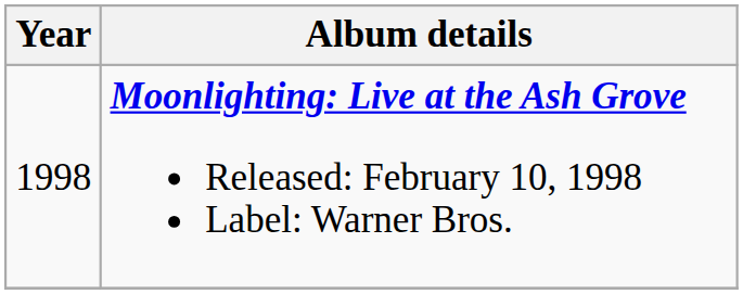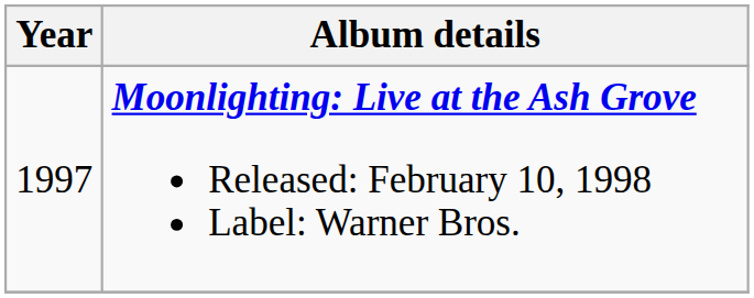row 2 | Year: 1998 -> 1997
